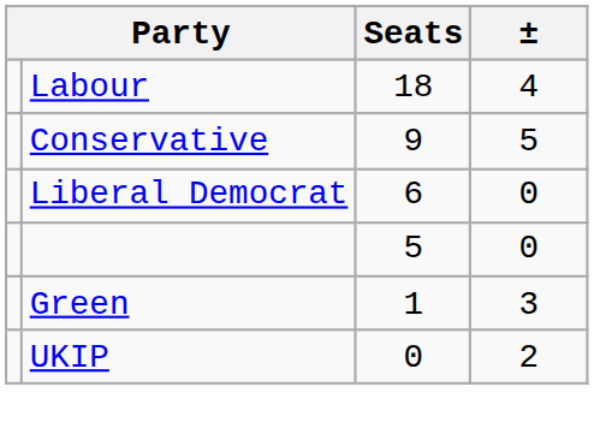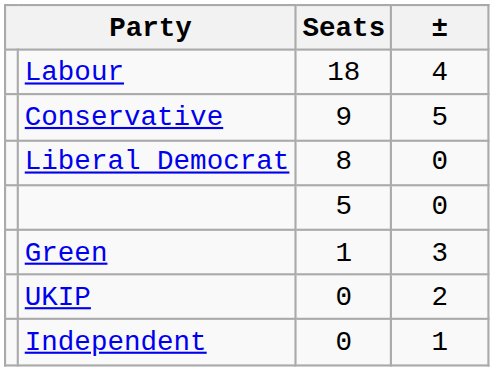Liberal Democrat | Seats: 6 -> 8
+ row: Independent | 0 | 1
